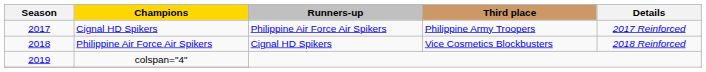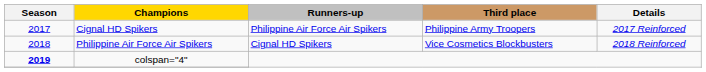colspan="4" | Season: normal -> bold
